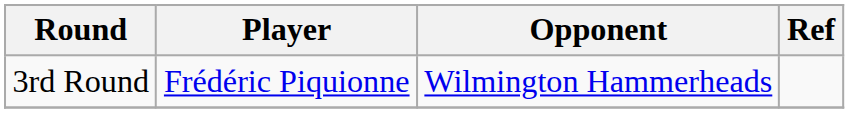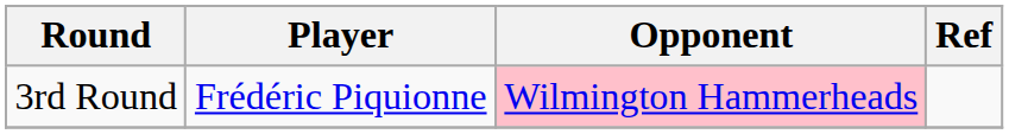3rd Round | Opponent: no background -> pink background
